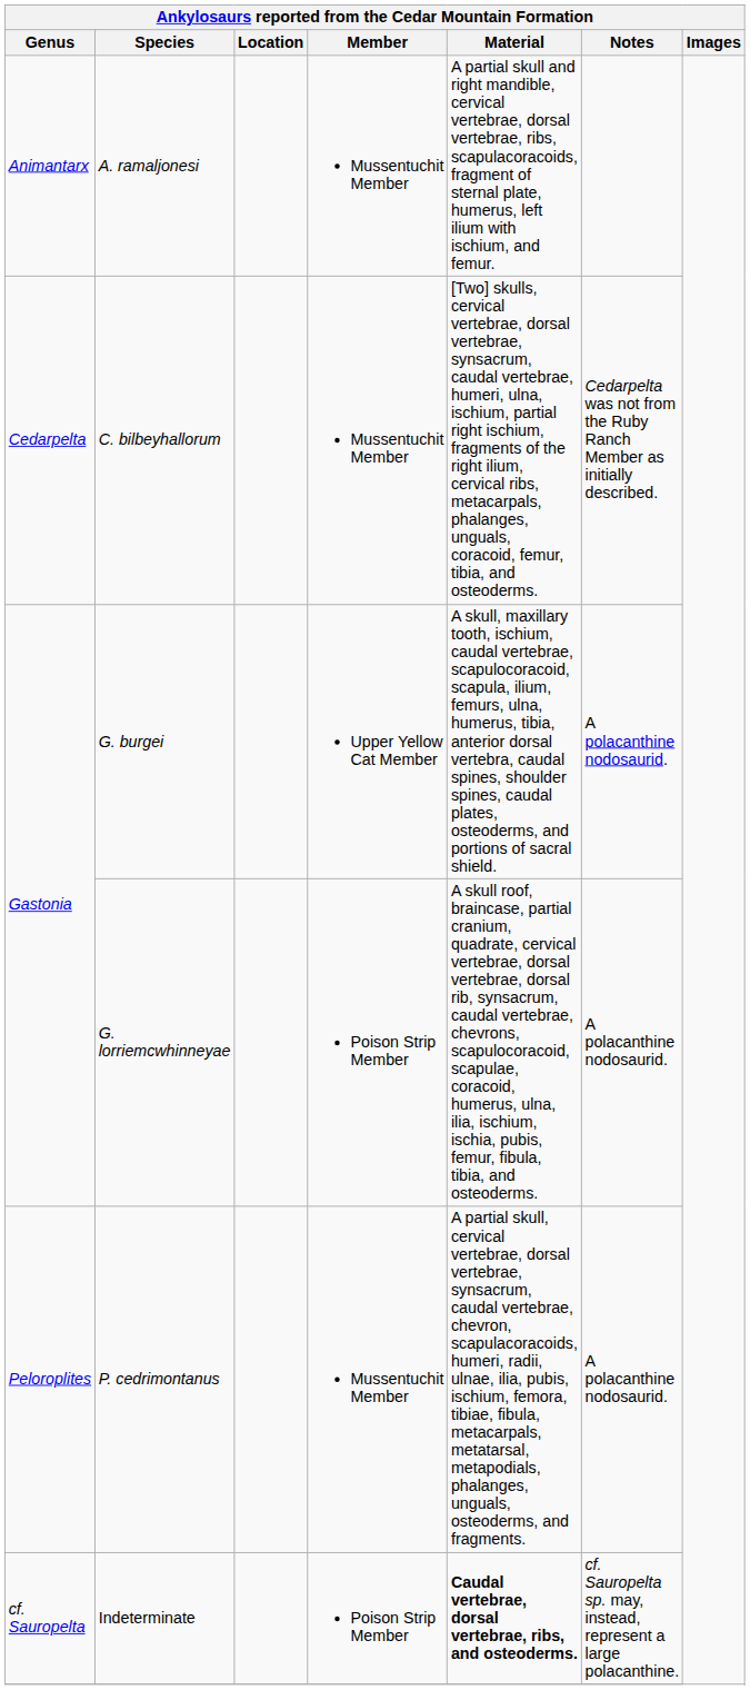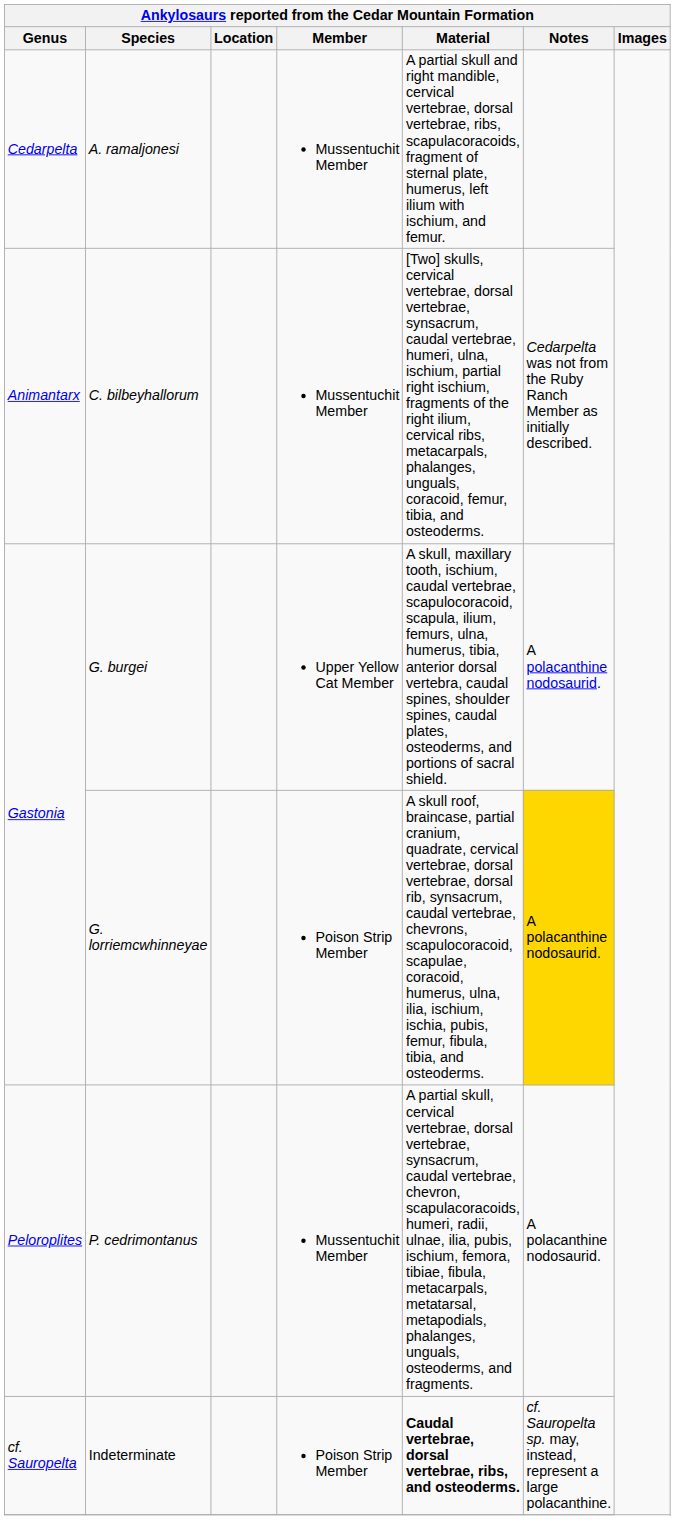A. ramaljonesi | Genus: Animantarx -> Cedarpelta
C. bilbeyhallorum | Genus: Cedarpelta -> Animantarx
G. lorriemcwhinneyae | Notes: no background -> gold background
